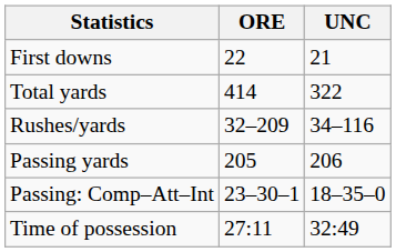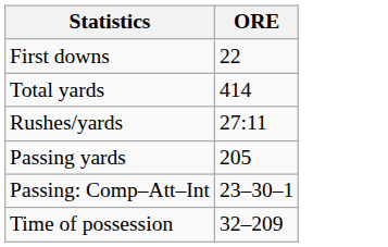- column: UNC | 21 | 322 | 34–116 | 206 | 18–35–0 | 32:49
Rushes/yards | ORE: 32–209 -> 27:11
Time of possession | ORE: 27:11 -> 32–209
